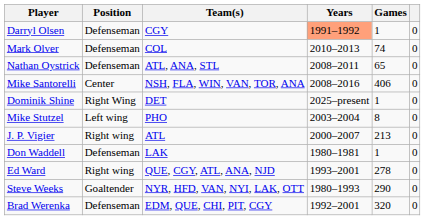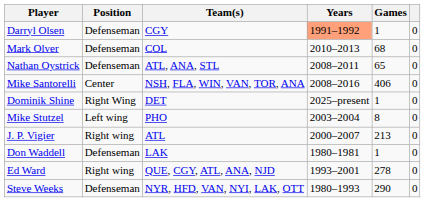Mark Olver | Games: 74 -> 68
Steve Weeks | Position: Goaltender -> Defenseman
- row: Brad Werenka | Defenseman | EDM, QUE, CHI, PIT, CGY | 1992–2001 | 320 | 0
